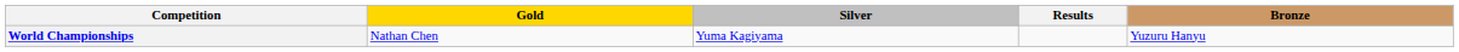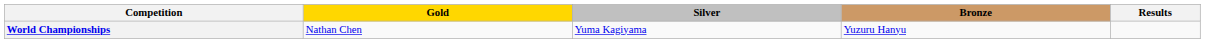columns swapped: Bronze <-> Results
